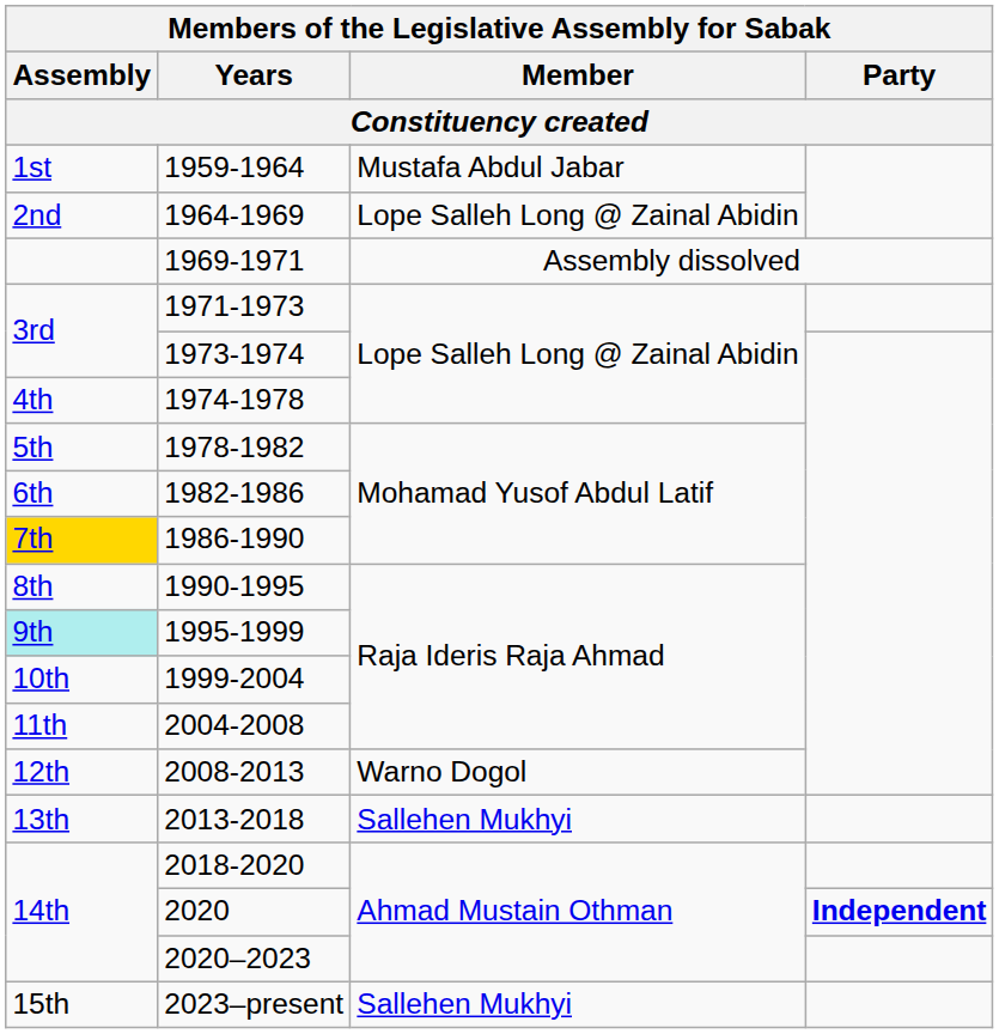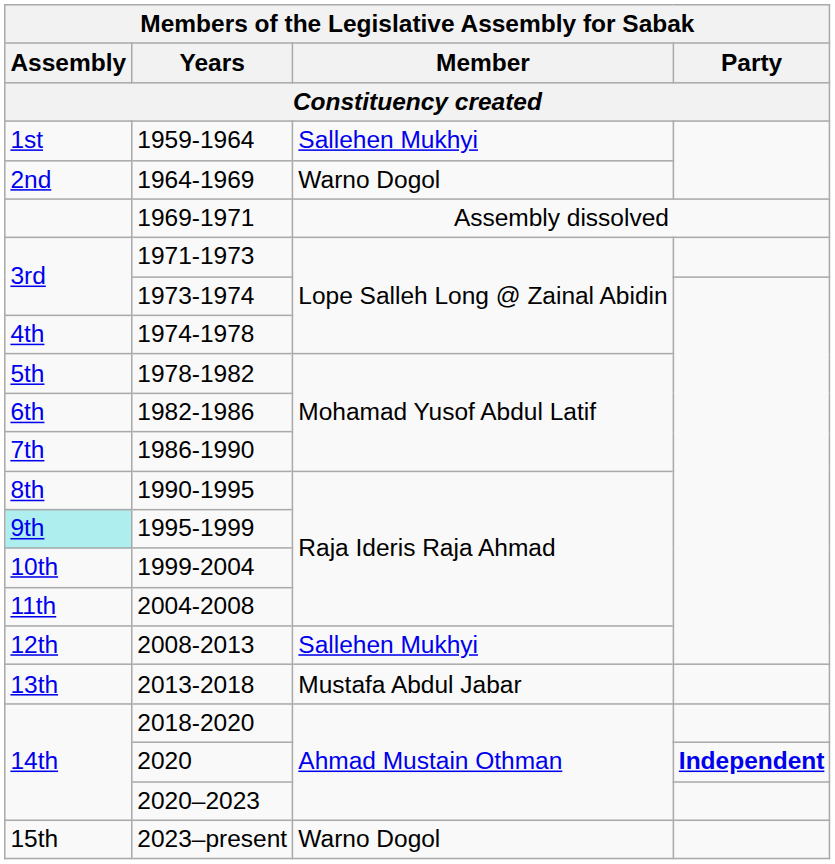1959-1964 | Member: Mustafa Abdul Jabar -> Sallehen Mukhyi
1964-1969 | Member: Lope Salleh Long @ Zainal Abidin -> Warno Dogol
1986-1990 | Assembly: gold background -> no background
2008-2013 | Member: Warno Dogol -> Sallehen Mukhyi
2013-2018 | Member: Sallehen Mukhyi -> Mustafa Abdul Jabar
2023–present | Member: Sallehen Mukhyi -> Warno Dogol
